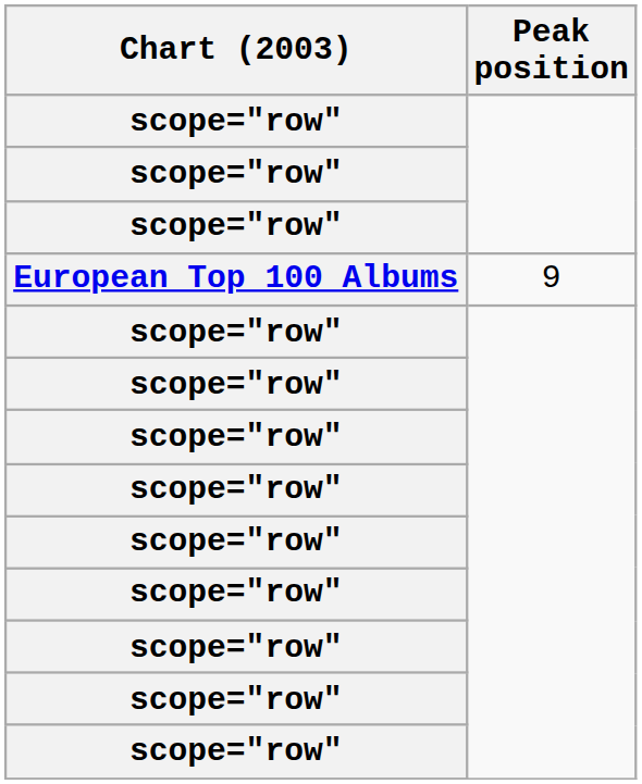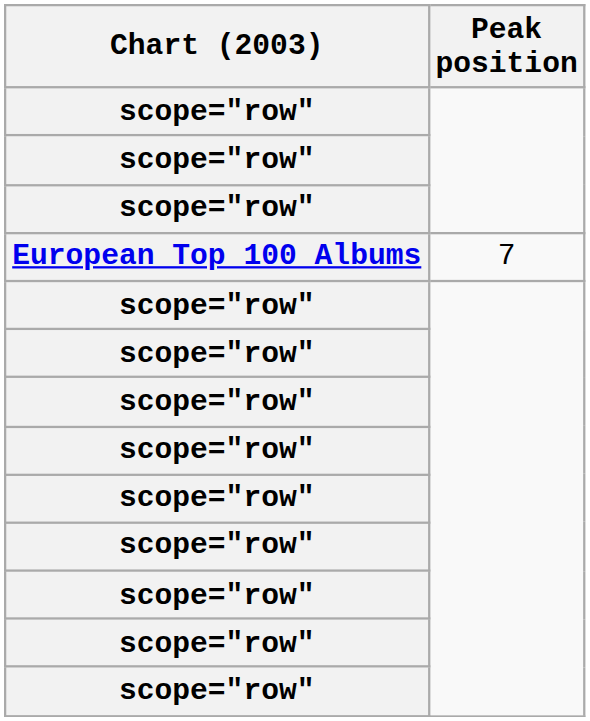European Top 100 Albums | Peak position: 9 -> 7
